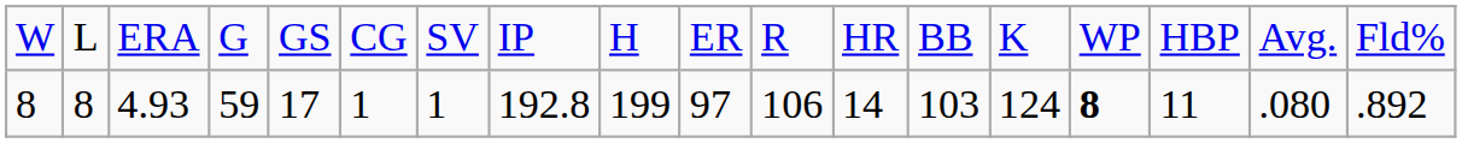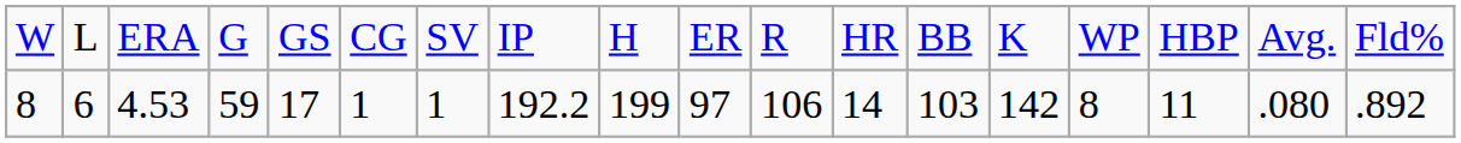row 2 | column 2: 8 -> 6
row 2 | column 3: 4.93 -> 4.53
row 2 | column 8: 192.8 -> 192.2
row 2 | column 14: 124 -> 142
row 2 | column 15: bold -> normal
